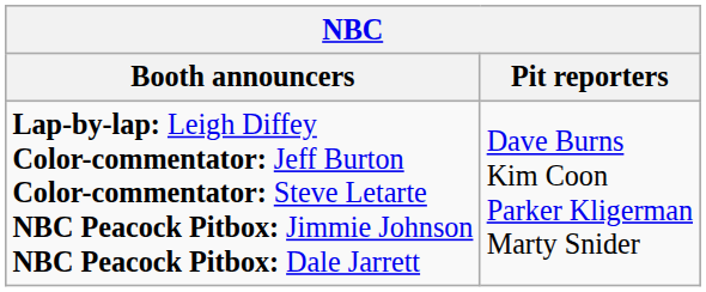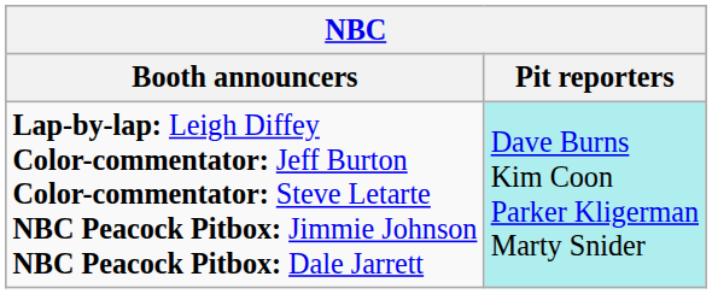row 3 | Pit reporters: no background -> paleturquoise background
